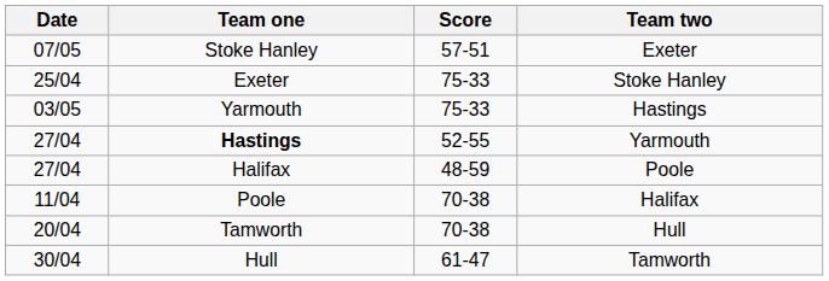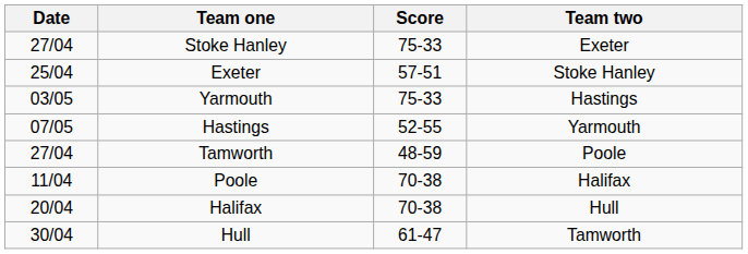row 2 | Date: 07/05 -> 27/04
row 2 | Score: 57-51 -> 75-33
row 3 | Score: 75-33 -> 57-51
row 5 | Date: 27/04 -> 07/05
row 5 | Team one: bold -> normal
row 6 | Team one: Halifax -> Tamworth
row 8 | Team one: Tamworth -> Halifax
